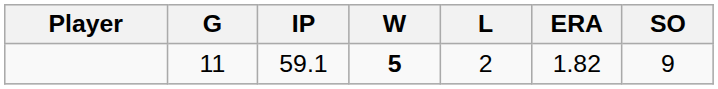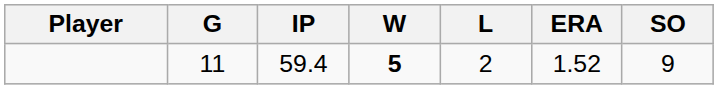row 2 | IP: 59.1 -> 59.4
row 2 | ERA: 1.82 -> 1.52
